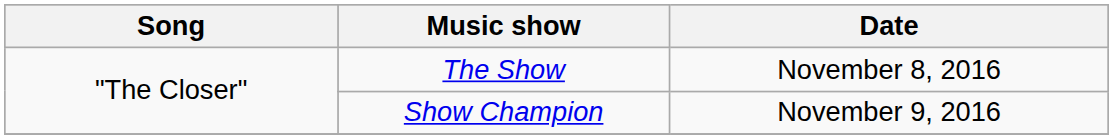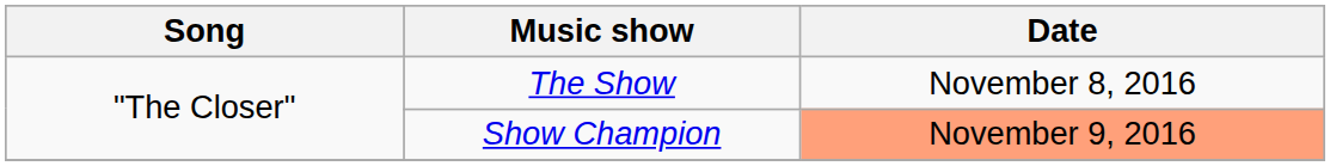Show Champion | Date: no background -> lightsalmon background
